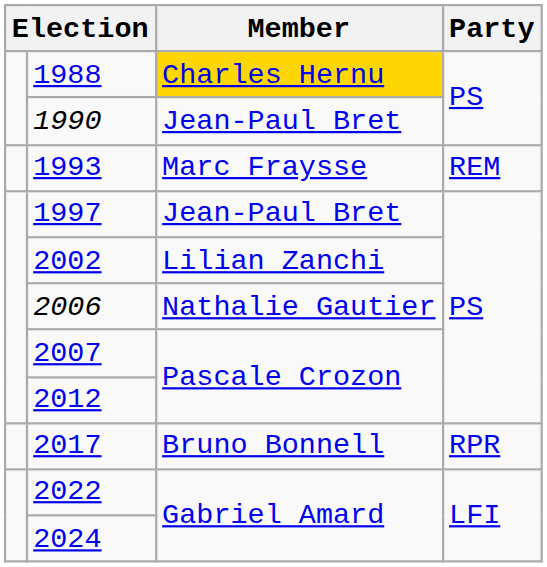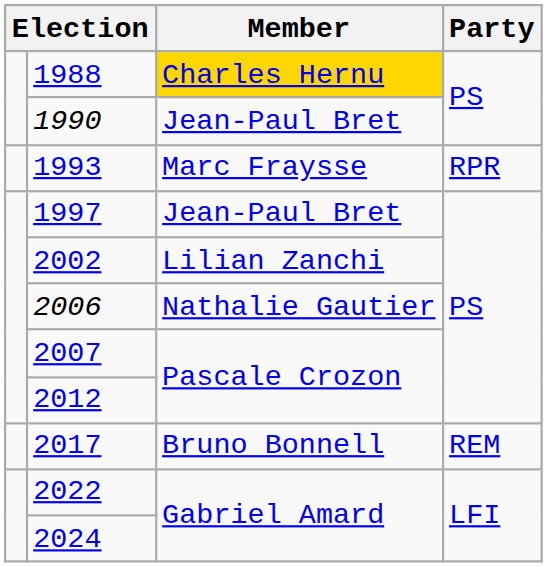1993 | Party: REM -> RPR
2017 | Party: RPR -> REM
